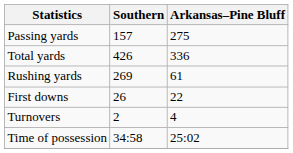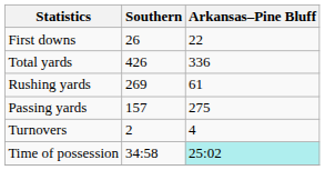rows swapped: First downs <-> Passing yards
Time of possession | Arkansas–Pine Bluff: no background -> paleturquoise background
